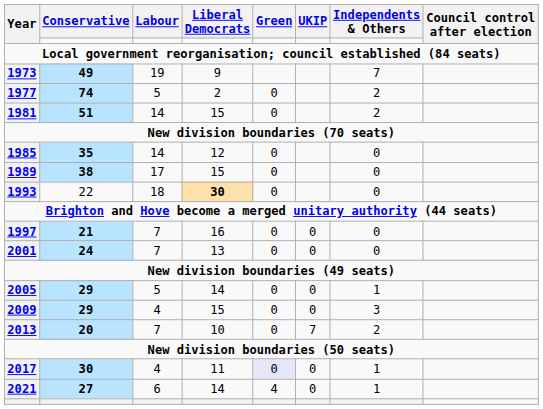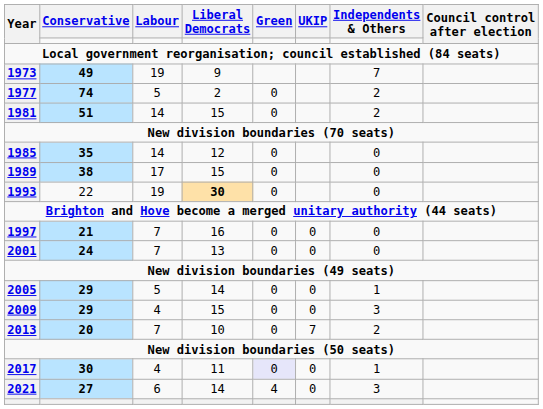1993 | Labour: 18 -> 19
2021 | Independents & Others: 1 -> 3
